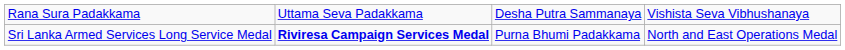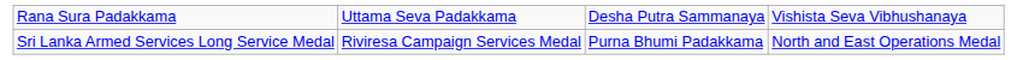Sri Lanka Armed Services Long Service Medal | column 2: bold -> normal
